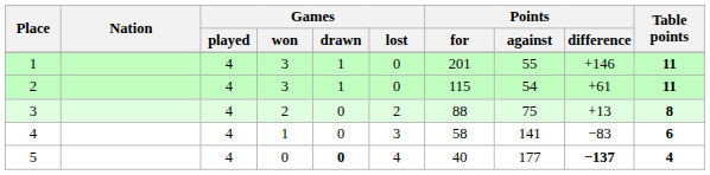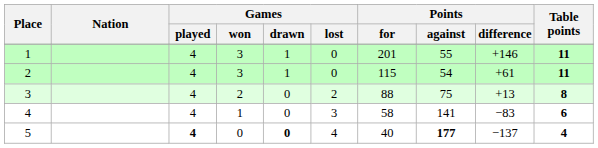5 | Games / played: normal -> bold
5 | Points / against: normal -> bold
5 | Points / difference: bold -> normal
